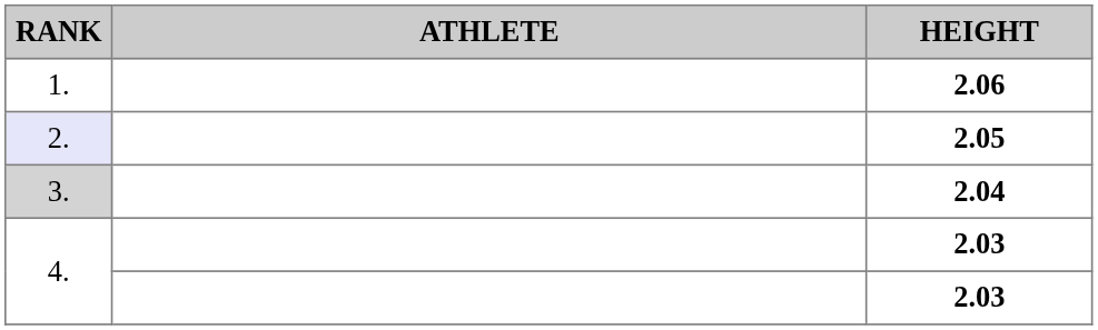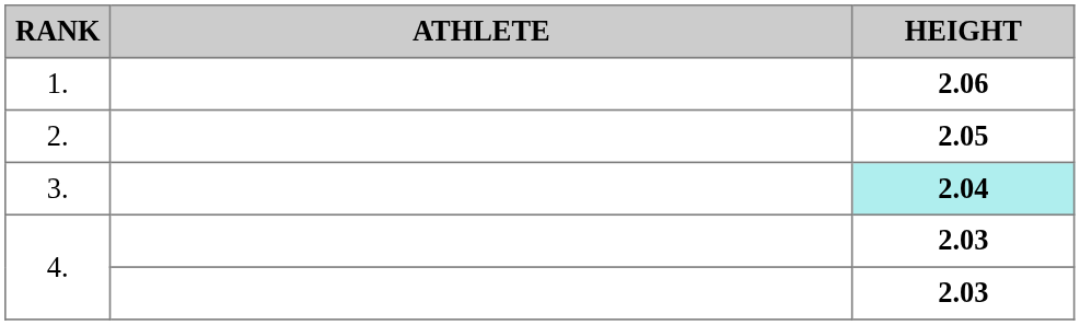2. | RANK: lavender background -> no background
3. | RANK: lightgrey background -> no background
3. | HEIGHT: no background -> paleturquoise background
